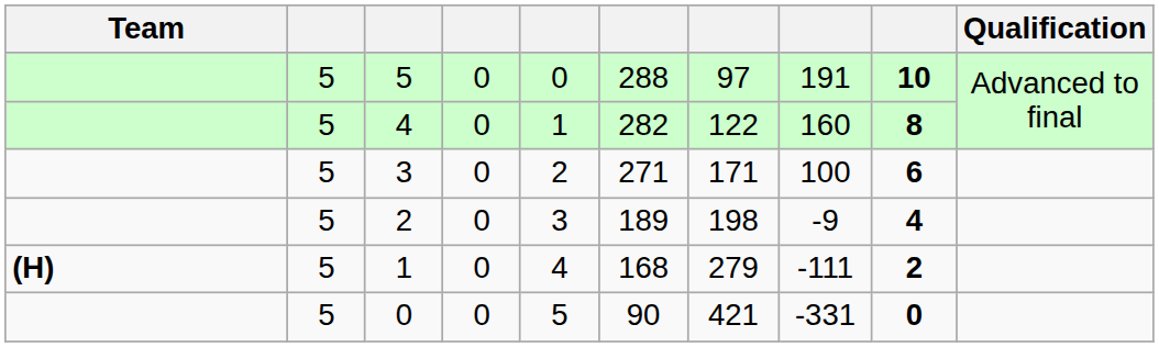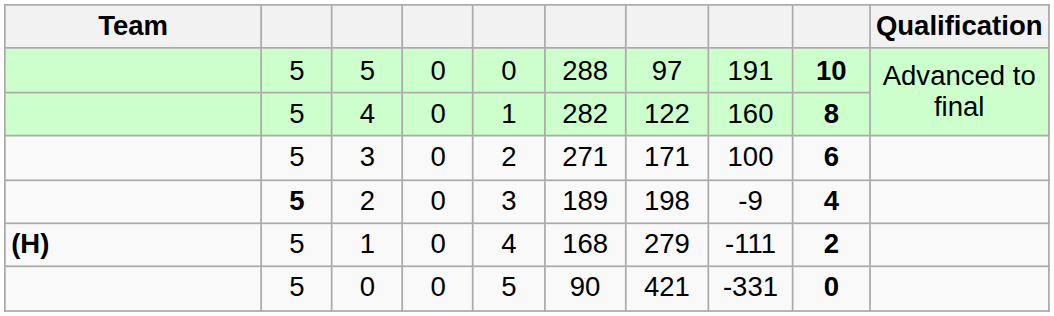row 5 | column 2: normal -> bold
